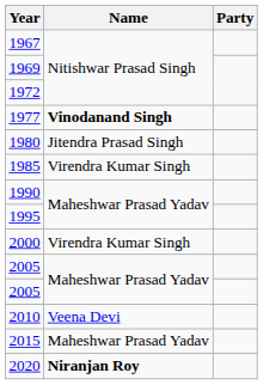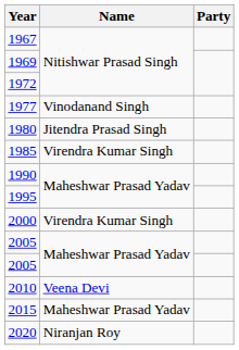1977 | Name: bold -> normal
2020 | Name: bold -> normal
